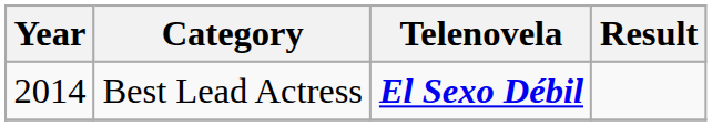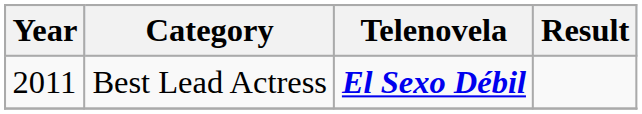Best Lead Actress | Year: 2014 -> 2011
